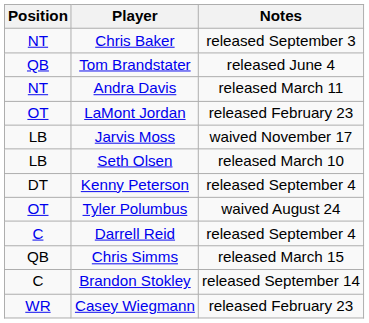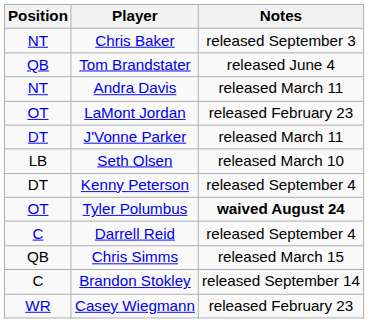- row: LB | Jarvis Moss | waived November 17
+ row: DT | J'Vonne Parker | released March 11
Tyler Polumbus | Notes: normal -> bold
